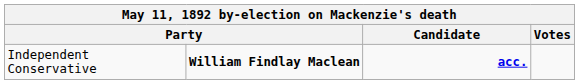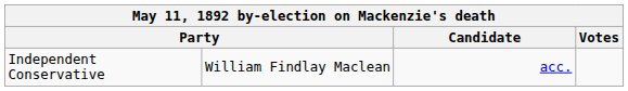Independent Conservative | column 2: bold -> normal
Independent Conservative | Candidate: bold -> normal
